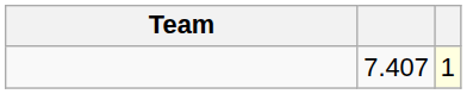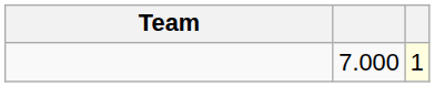row 2 | column 2: 7.407 -> 7.000
